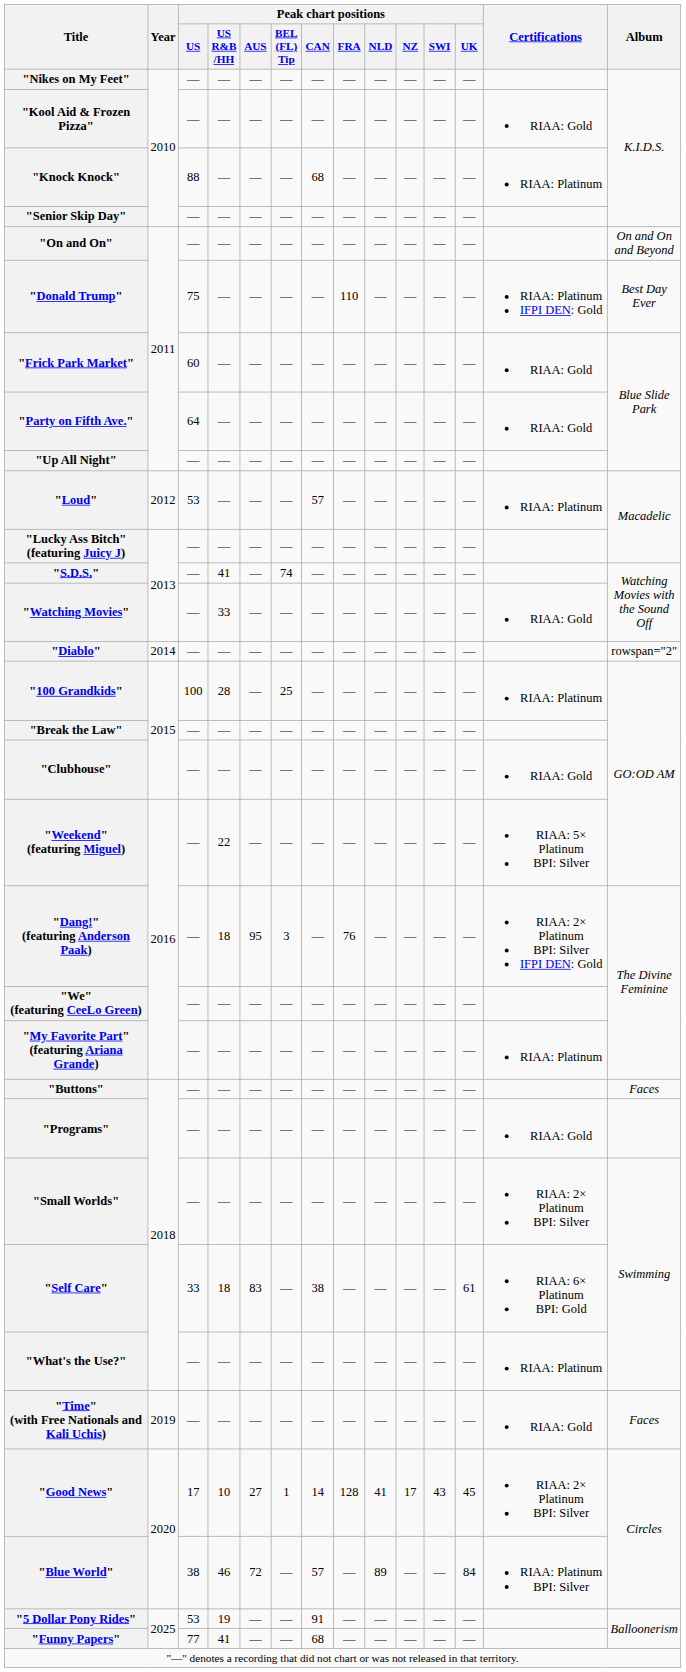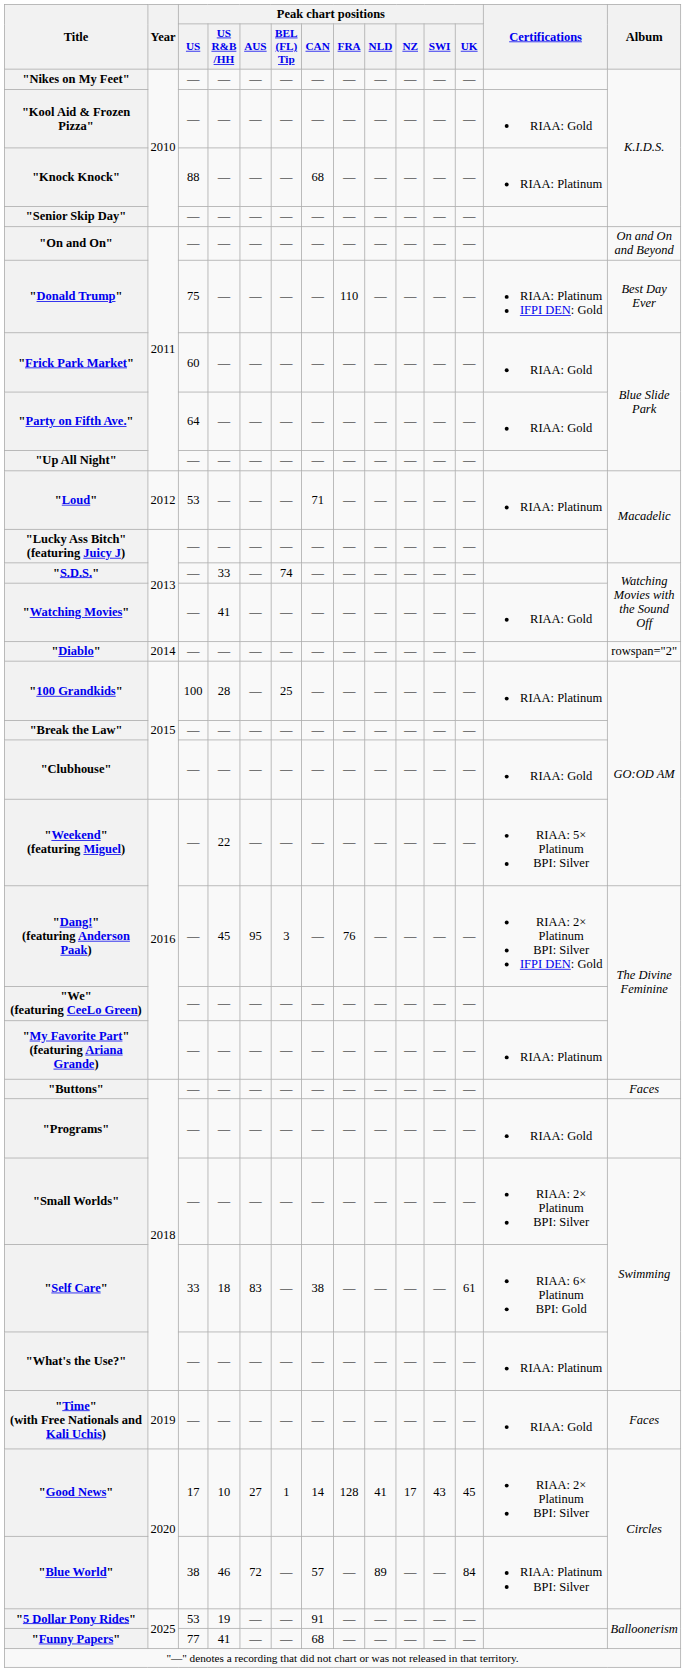"Loud" | Peak chart positions / CAN: 57 -> 71
"S.D.S." | Peak chart positions / US R&B /HH: 41 -> 33
"Watching Movies" | Peak chart positions / US R&B /HH: 33 -> 41
"Dang!" (featuring Anderson Paak) | Peak chart positions / US R&B /HH: 18 -> 45
